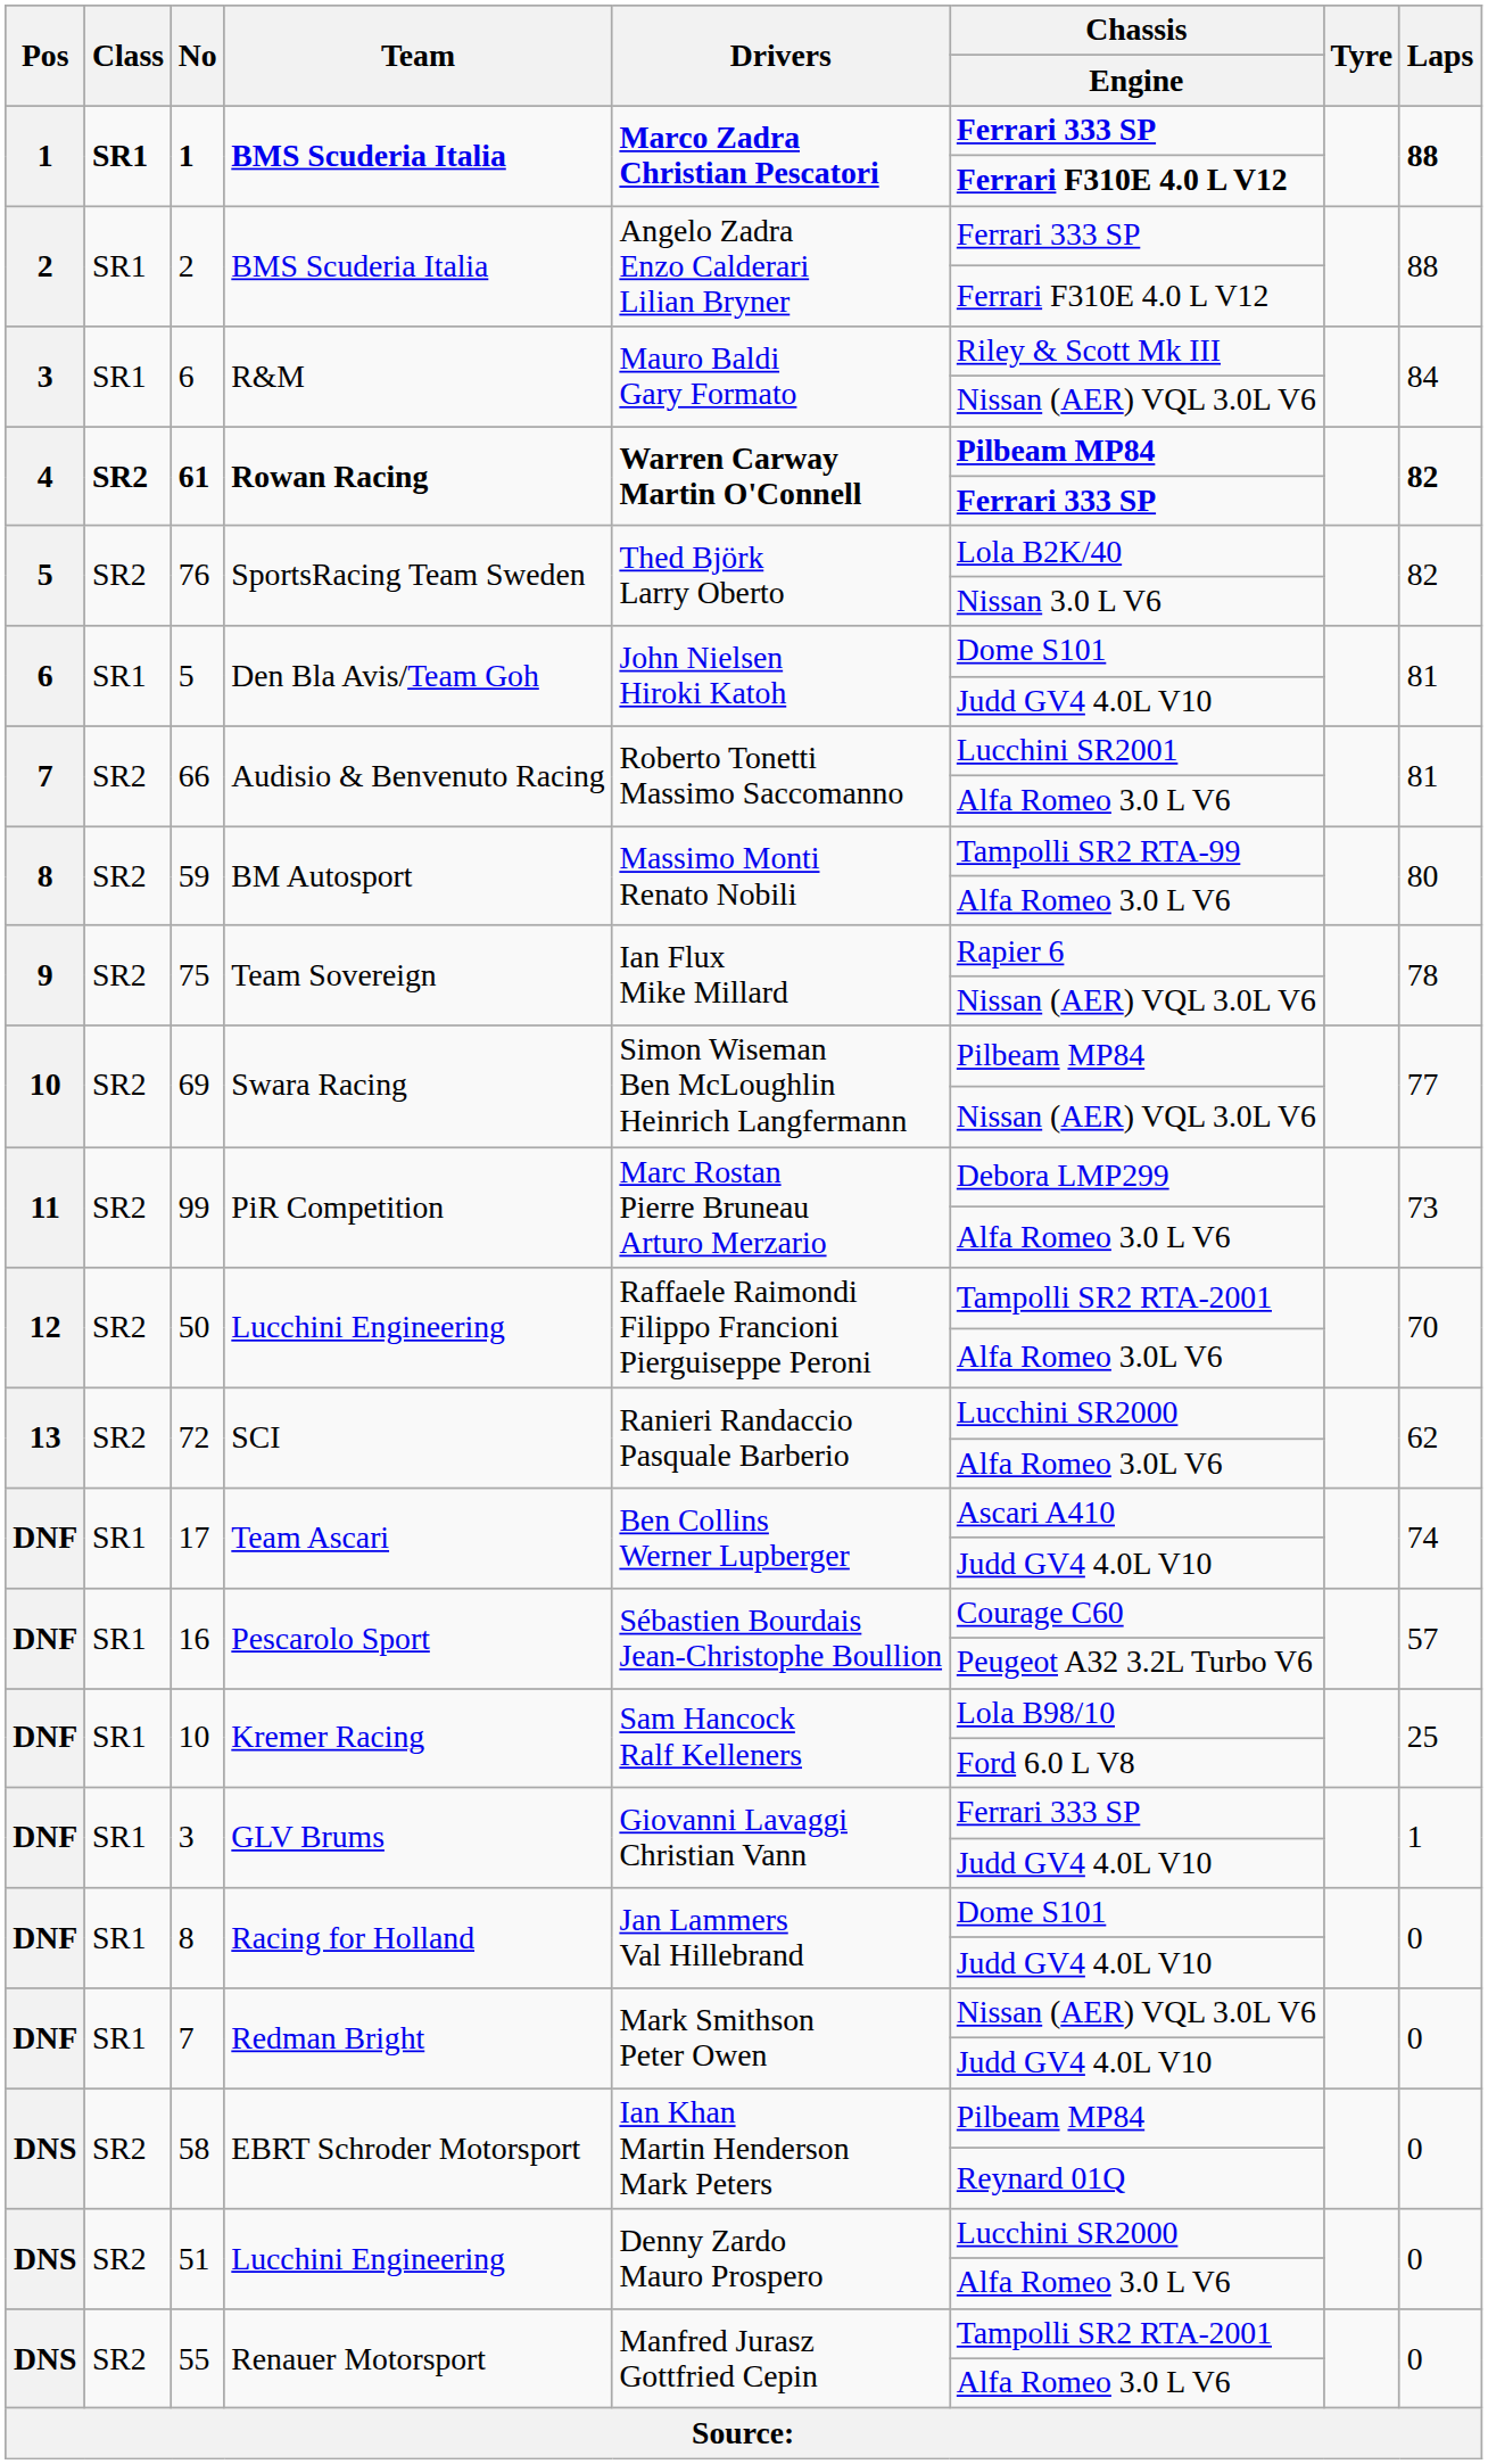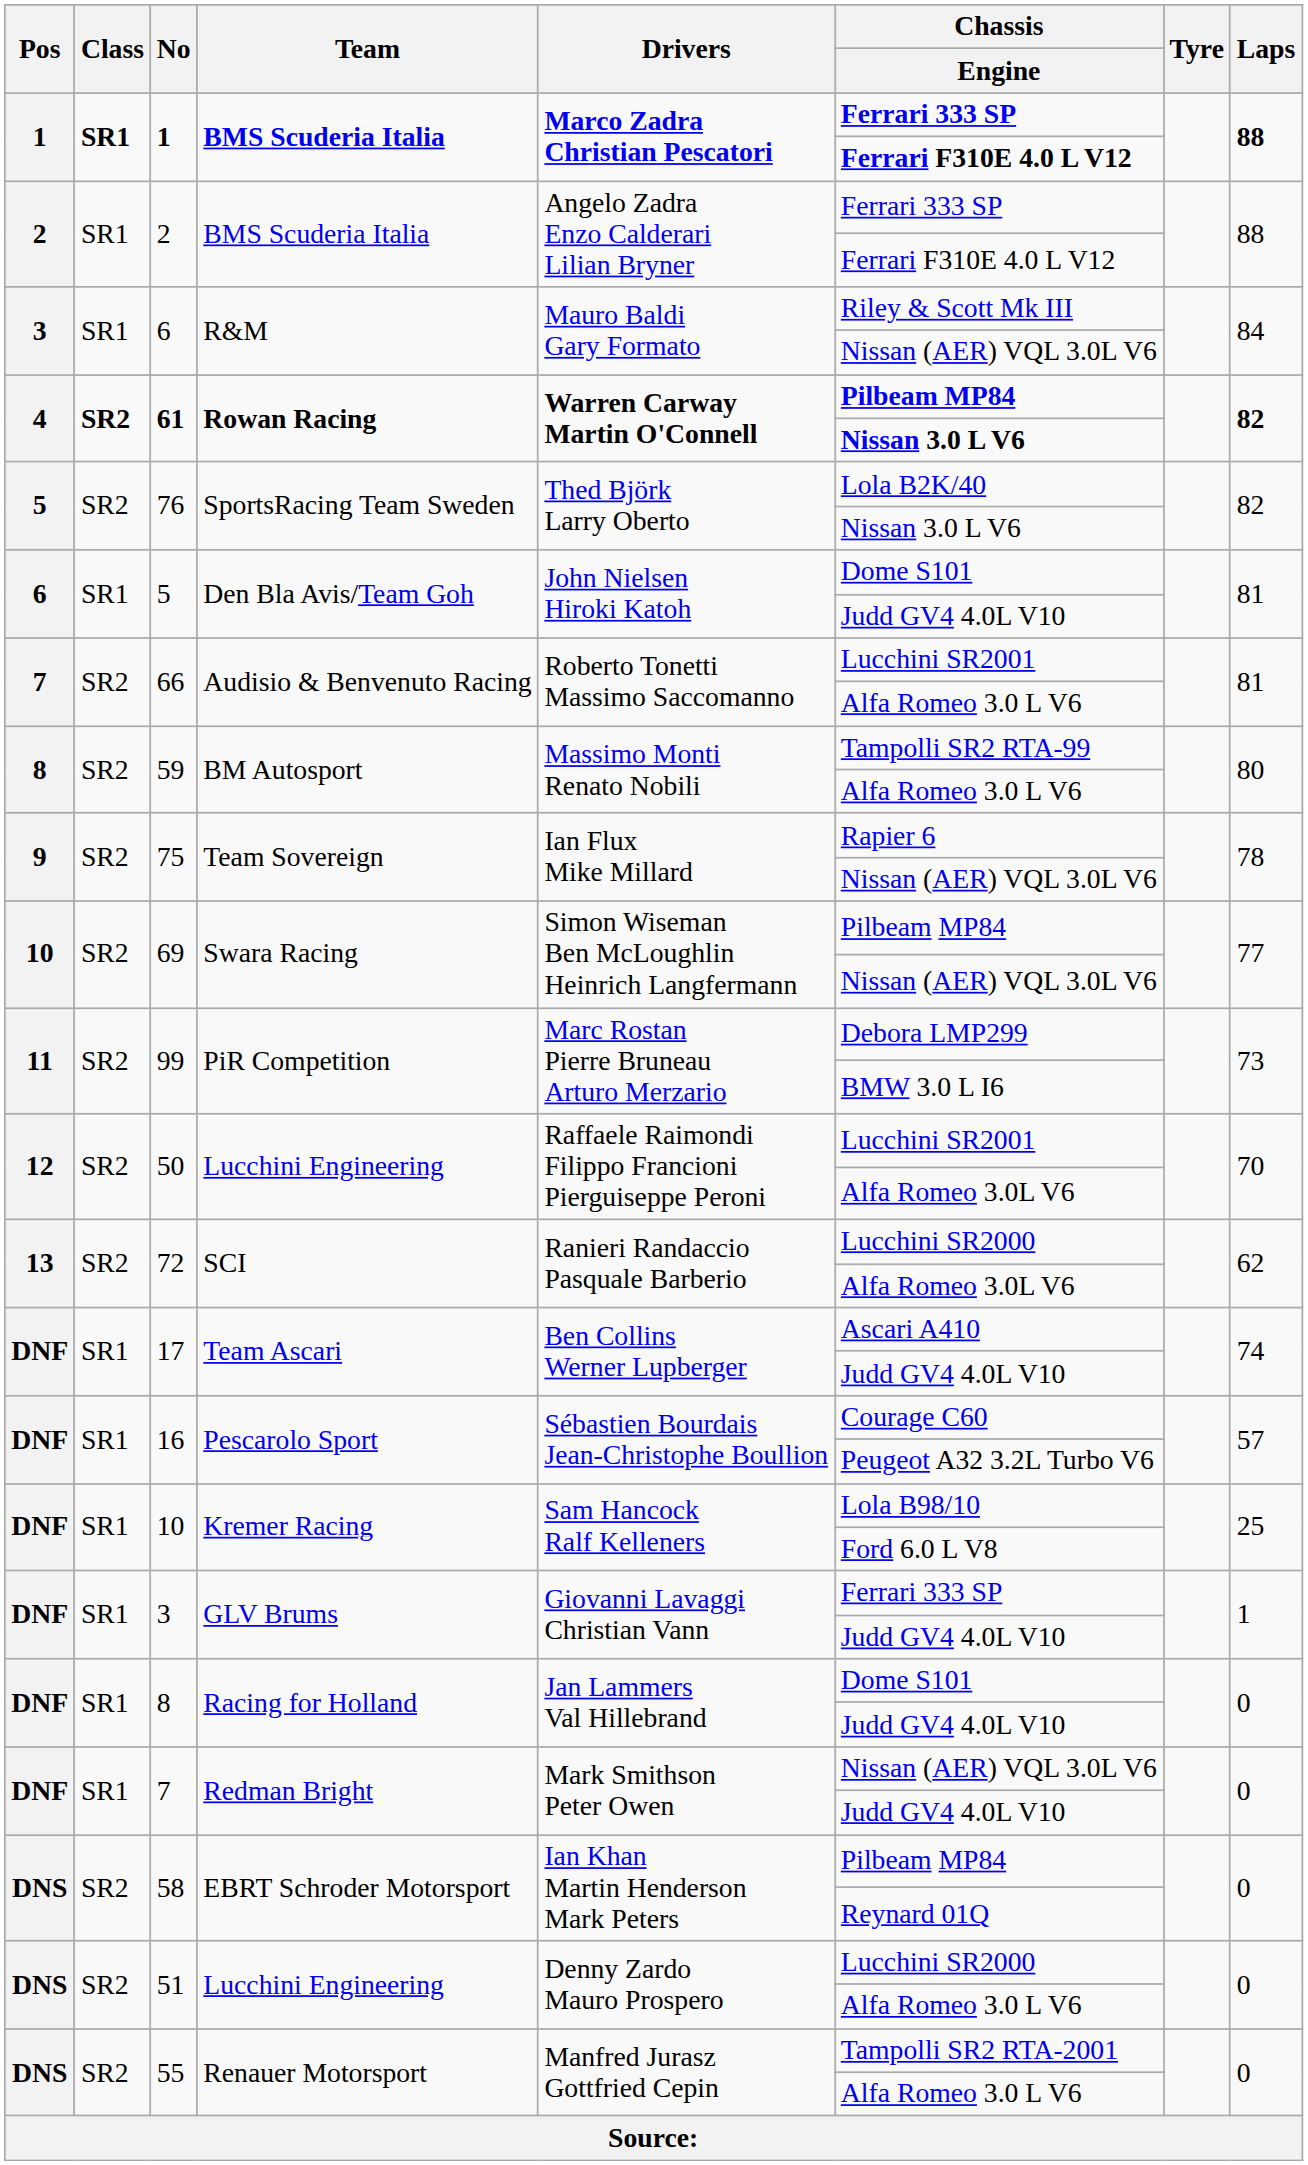row 10 | Chassis / Engine: Ferrari 333 SP -> Nissan 3.0 L V6
row 24 | Chassis / Engine: Alfa Romeo 3.0 L V6 -> BMW 3.0 L I6
row 25 | Chassis / Engine: Tampolli SR2 RTA-2001 -> Lucchini SR2001
